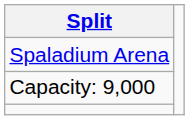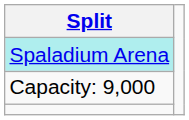Spaladium Arena | Split: no background -> paleturquoise background
